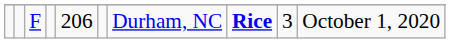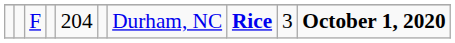row 1 | column 5: 206 -> 204
row 1 | column 10: normal -> bold
